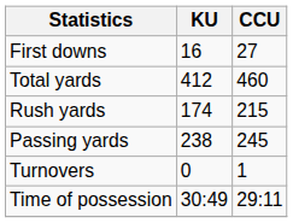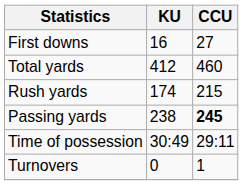Passing yards | CCU: normal -> bold
rows swapped: Turnovers <-> Time of possession
